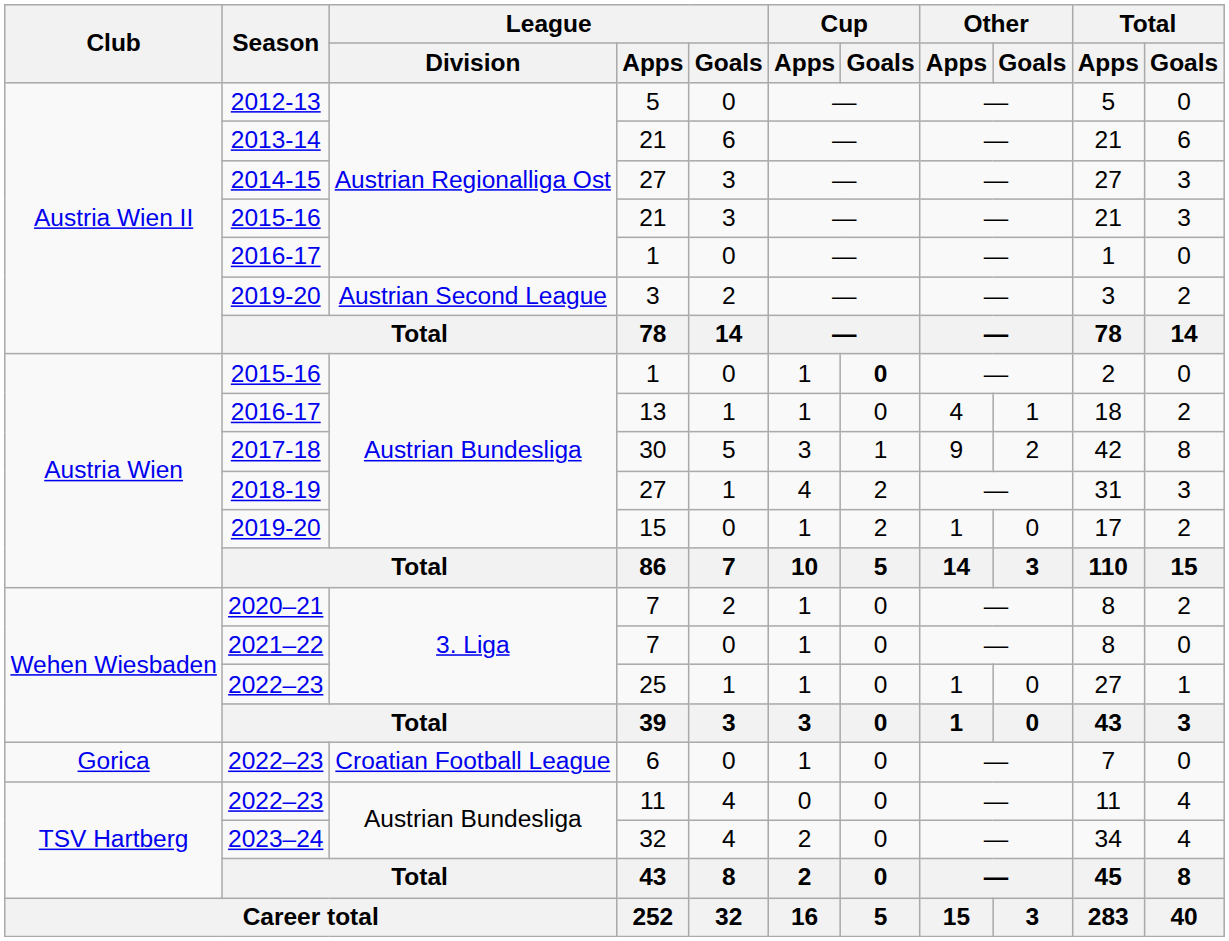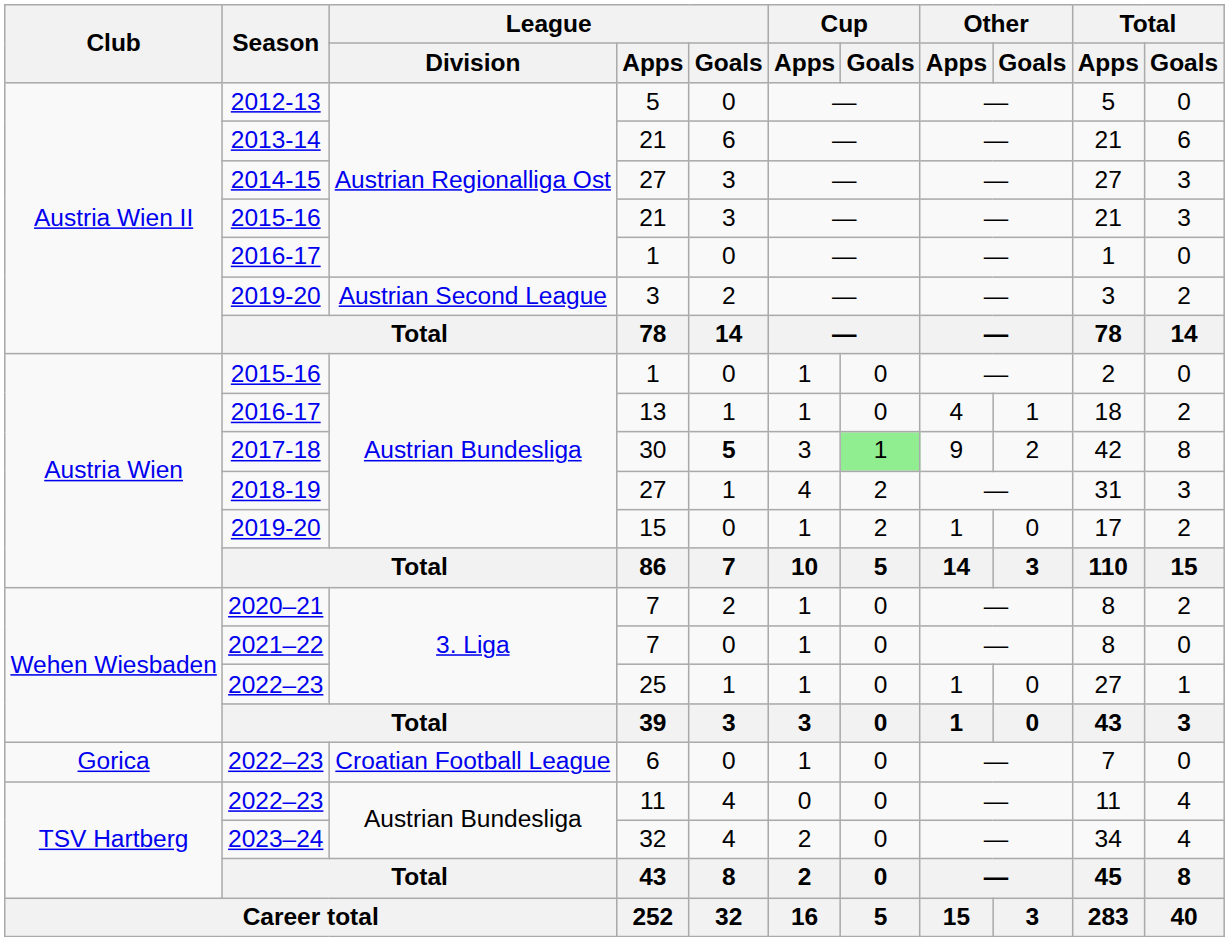2015-16 / 1 | Cup / Goals: bold -> normal
30 | League / Goals: normal -> bold
30 | Cup / Goals: no background -> lightgreen background
